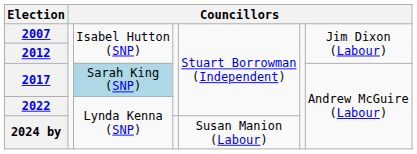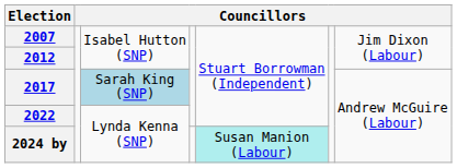2024 by | column 5: no background -> paleturquoise background
